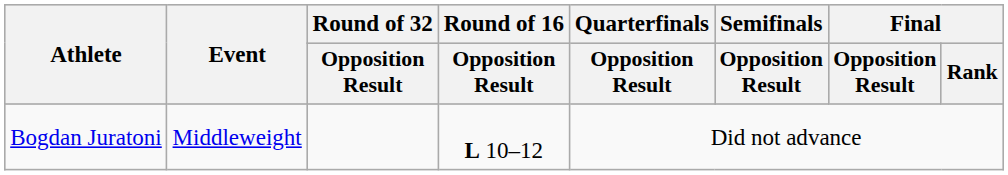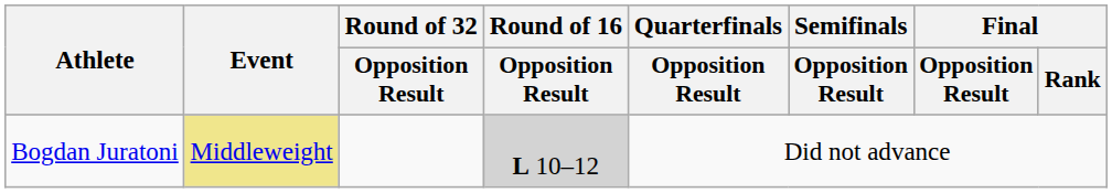Bogdan Juratoni | Event: no background -> khaki background
Bogdan Juratoni | Round of 16 / Opposition Result: no background -> lightgrey background
